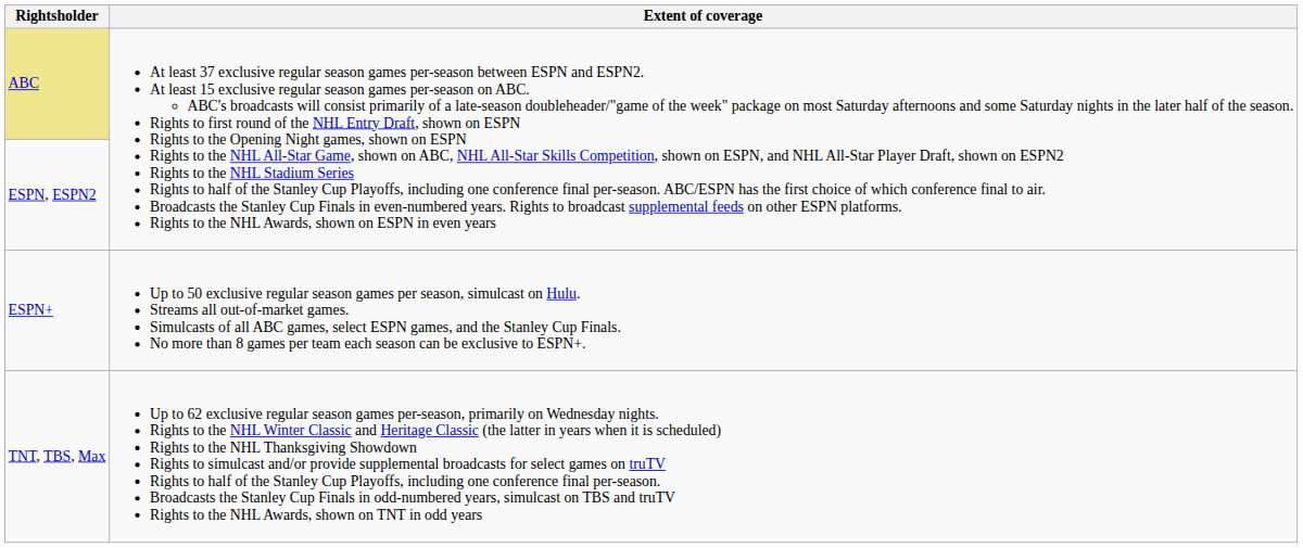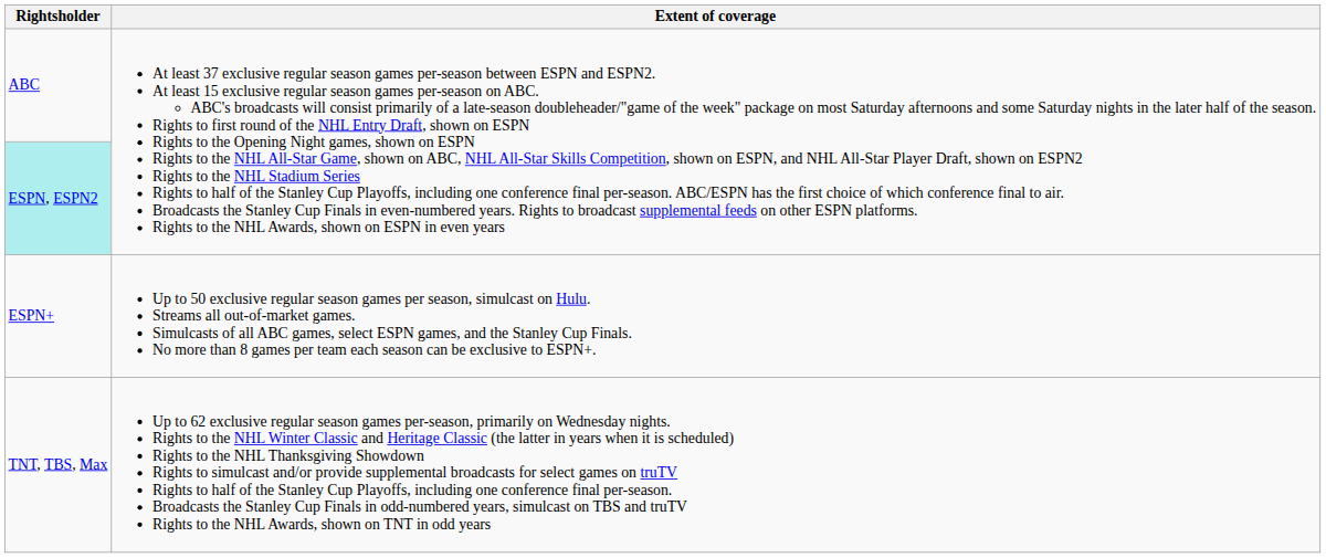ABC | Rightsholder: khaki background -> no background
ESPN, ESPN2 | Rightsholder: no background -> paleturquoise background
